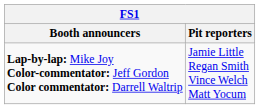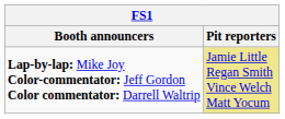row 3 | Pit reporters: no background -> khaki background
